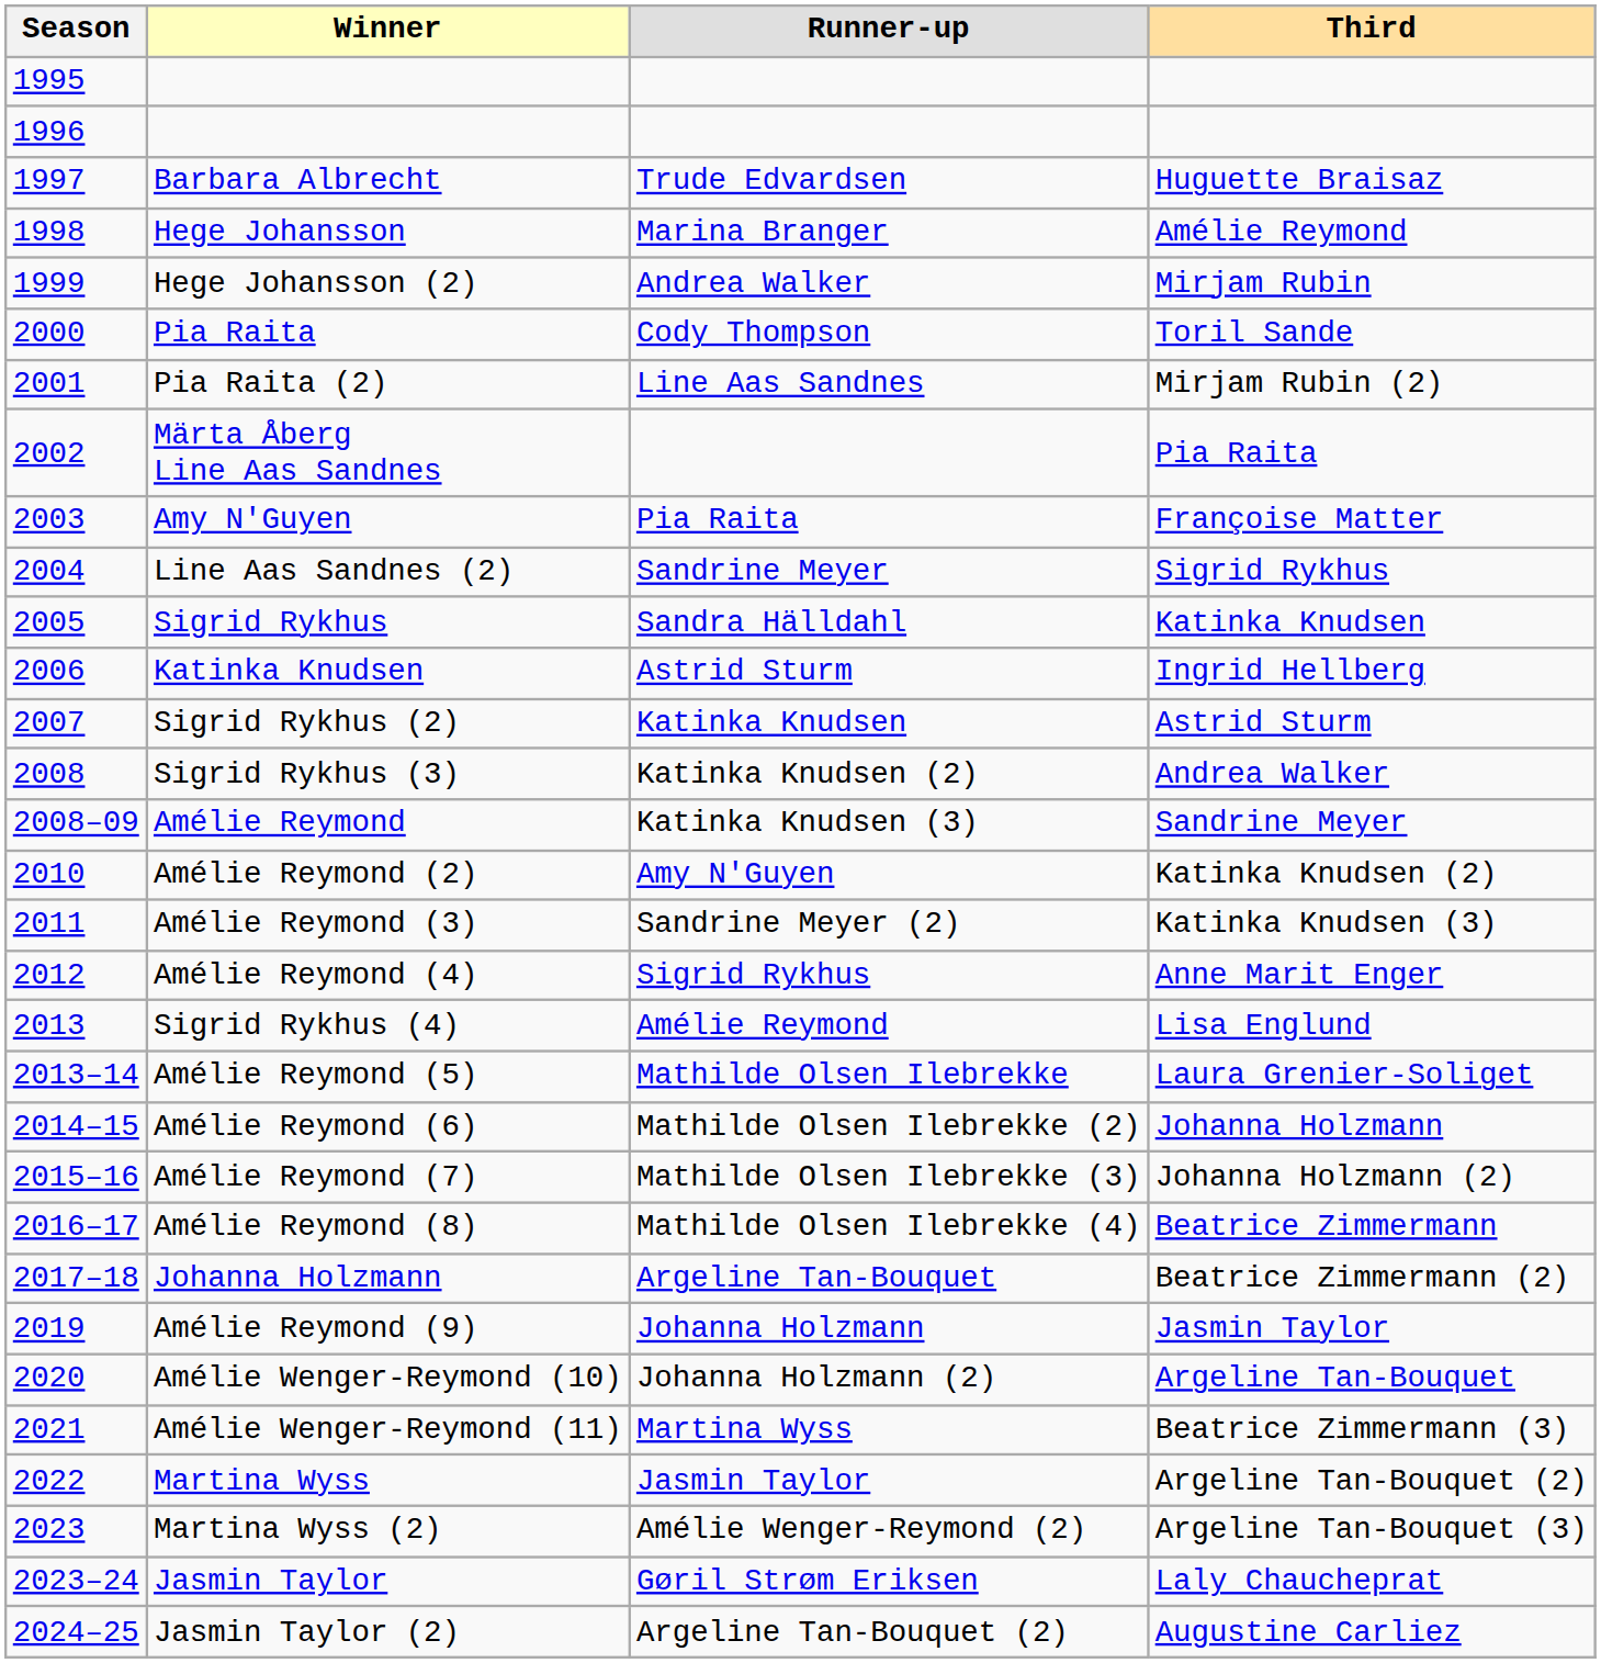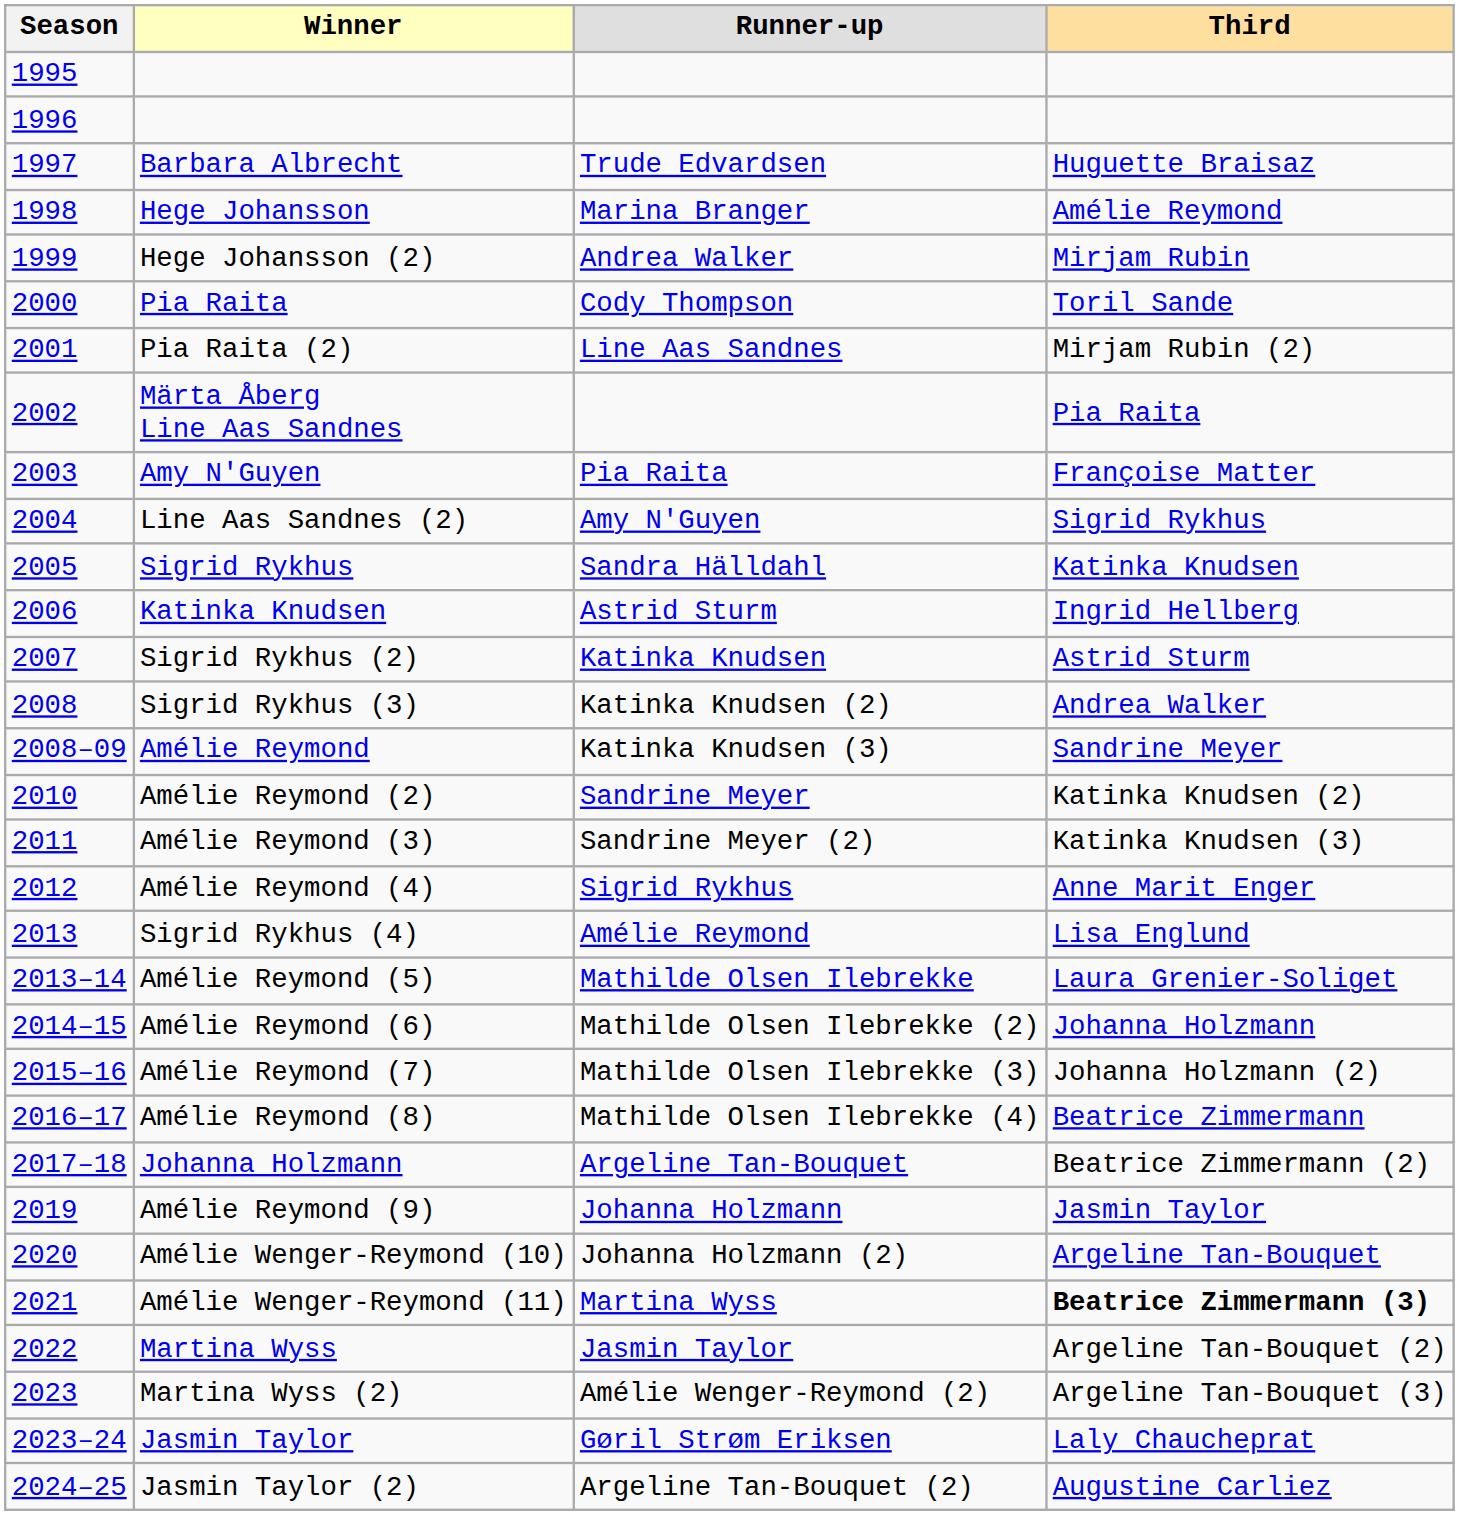Line Aas Sandnes (2) | Runner-up: Sandrine Meyer -> Amy N'Guyen
Amélie Reymond (2) | Runner-up: Amy N'Guyen -> Sandrine Meyer
Amélie Wenger-Reymond (11) | Third: normal -> bold
